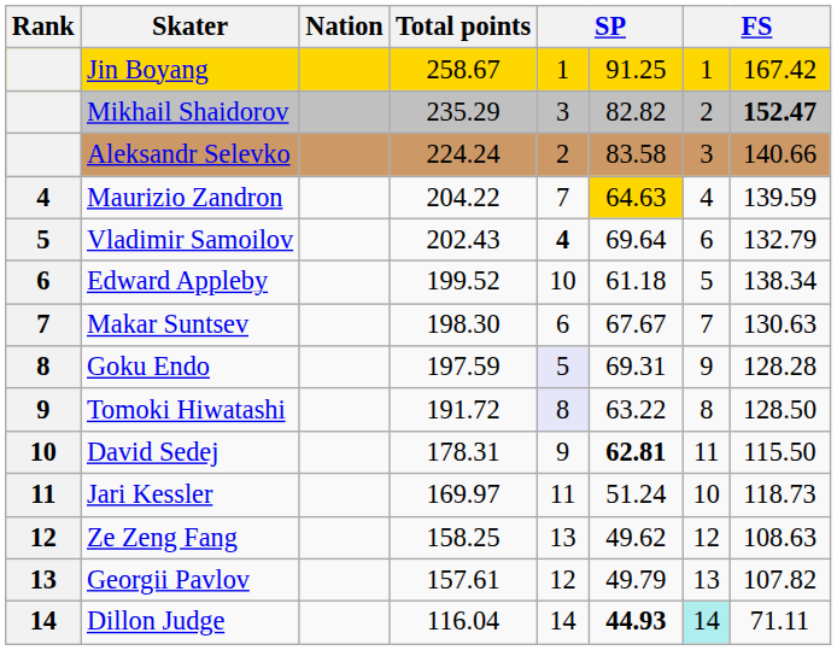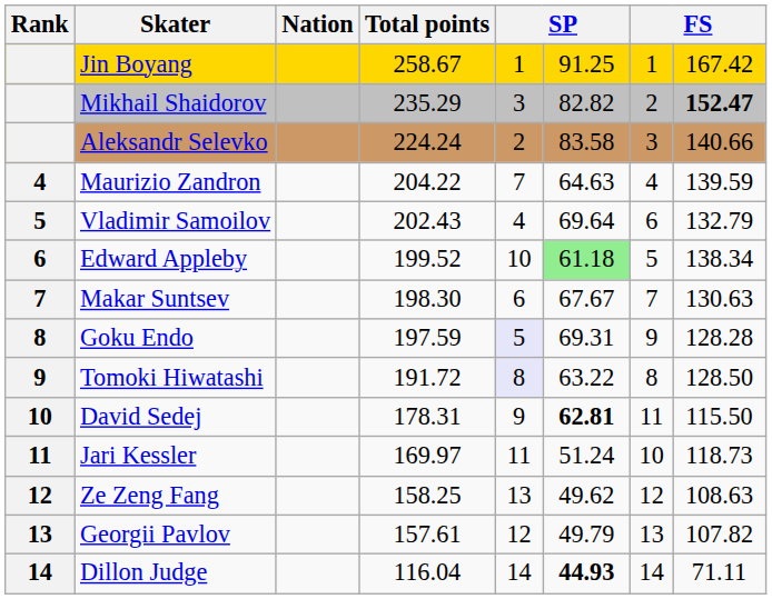Maurizio Zandron | column 6: gold background -> no background
Vladimir Samoilov | column 5: bold -> normal
Edward Appleby | column 6: no background -> lightgreen background
Dillon Judge | column 7: paleturquoise background -> no background
